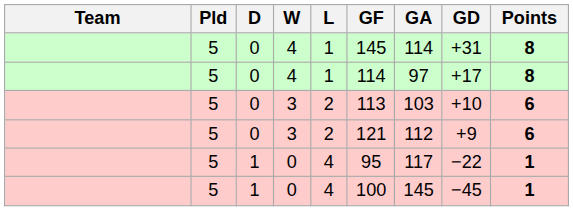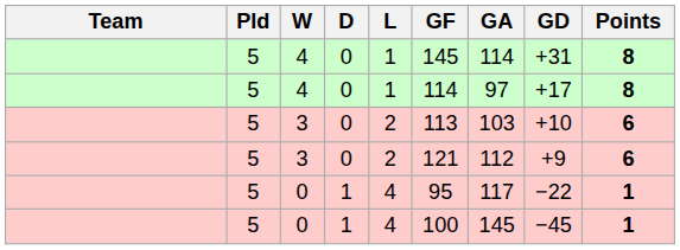columns swapped: W <-> D
